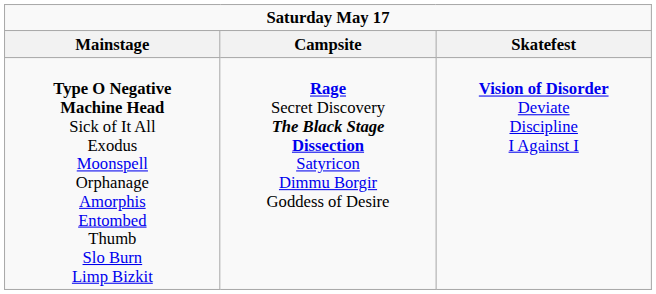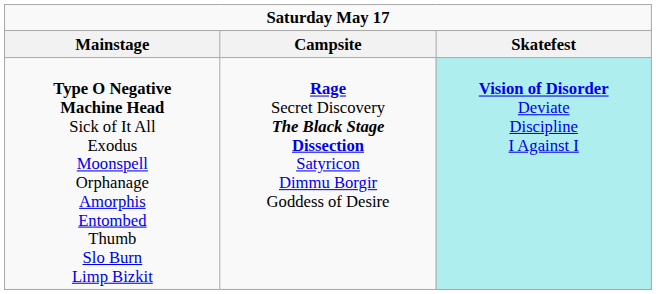row 3 | Skatefest: no background -> paleturquoise background
